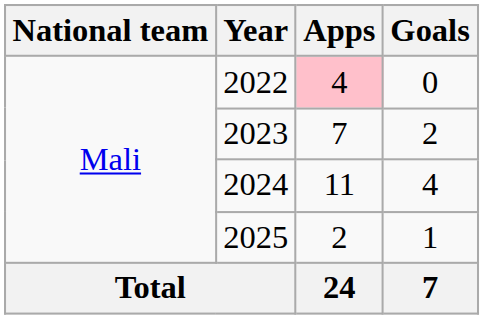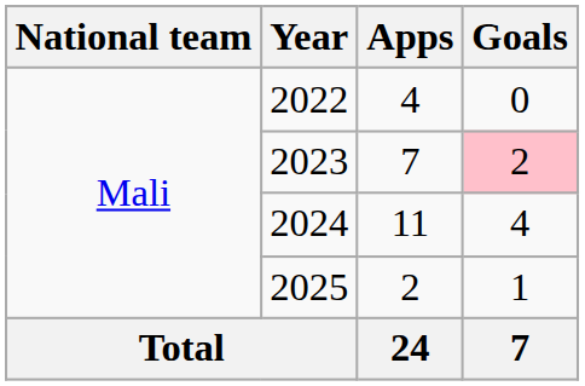2022 | Apps: pink background -> no background
2023 | Goals: no background -> pink background
